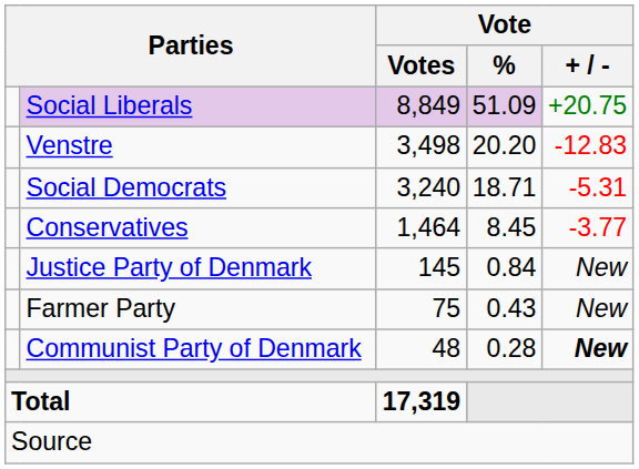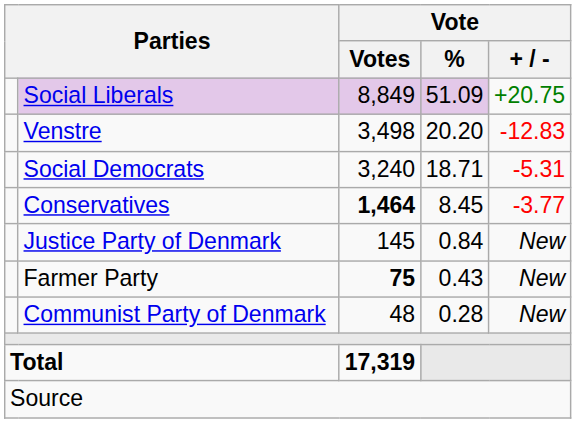Conservatives | Vote / Votes: normal -> bold
Farmer Party | Vote / Votes: normal -> bold
Communist Party of Denmark | Vote / + / -: bold -> normal
